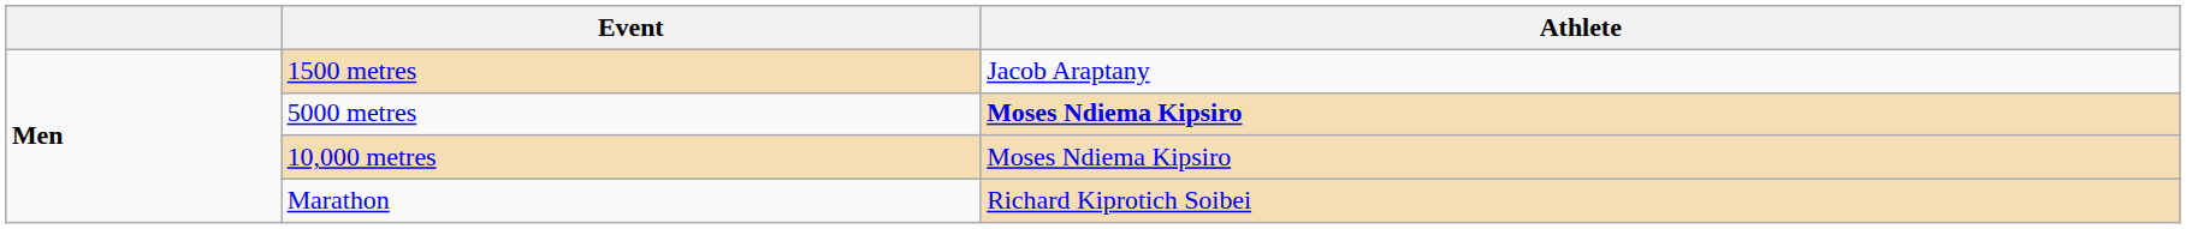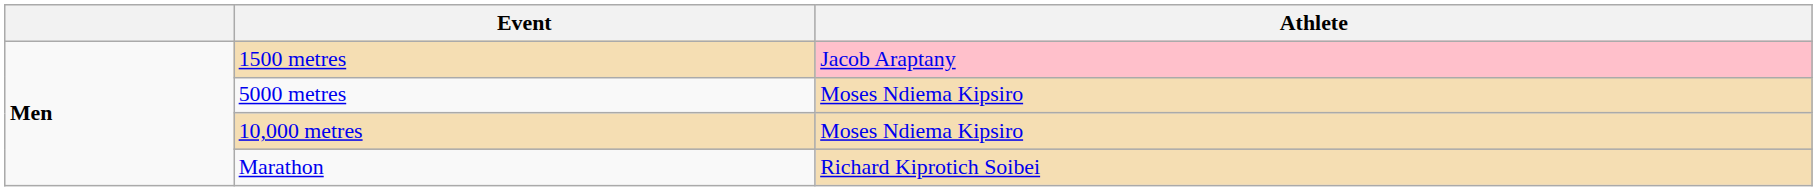1500 metres | Athlete: no background -> pink background
5000 metres | Athlete: bold -> normal
